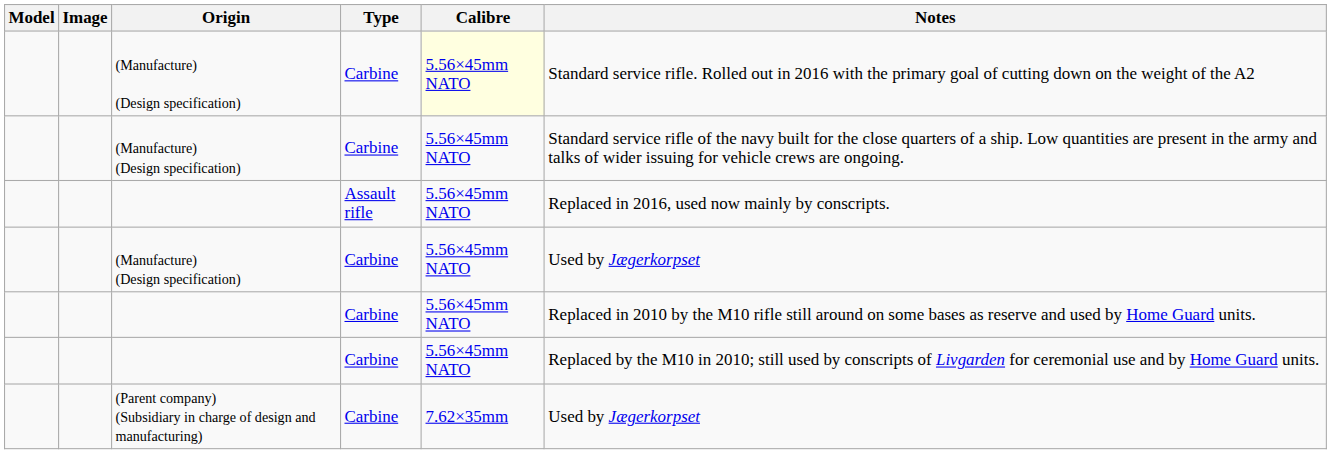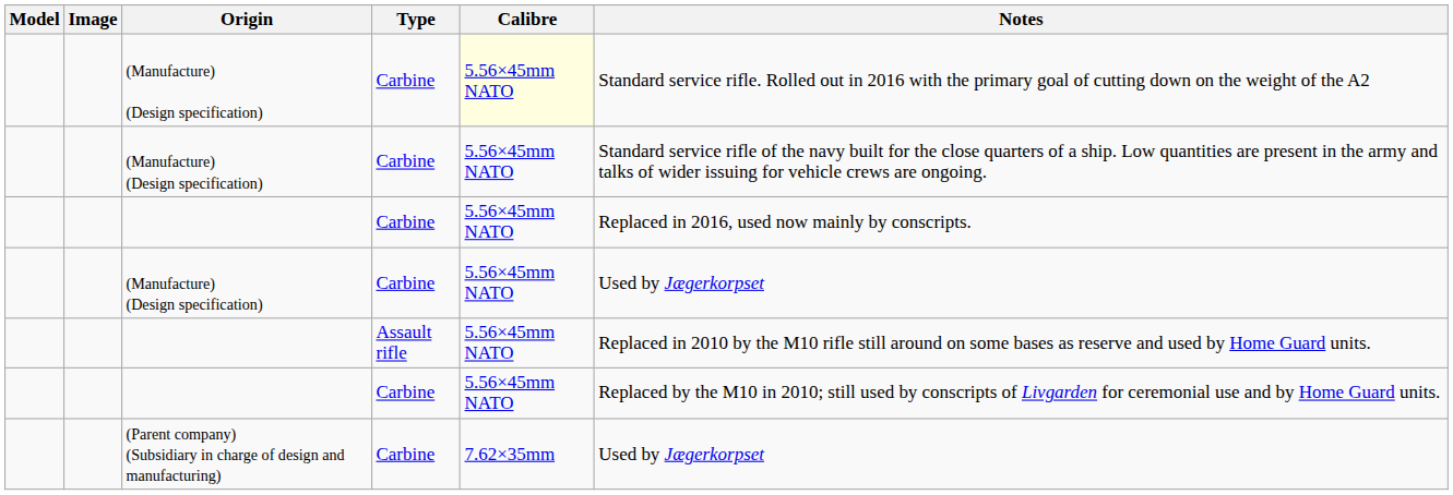row 4 | Type: Assault rifle -> Carbine
row 6 | Type: Carbine -> Assault rifle
